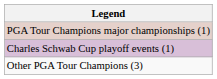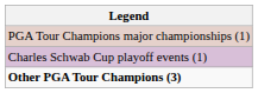row 4 | column 1: normal -> bold
